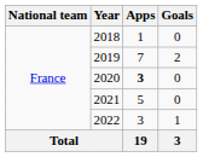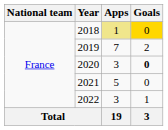2018 | Apps: no background -> khaki background
2018 | Goals: no background -> gold background
2020 | Apps: bold -> normal
2020 | Goals: normal -> bold
